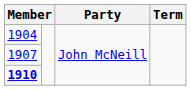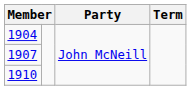1910 | column 1: bold -> normal
